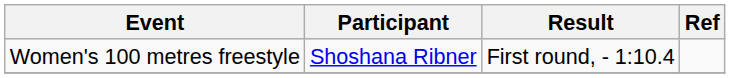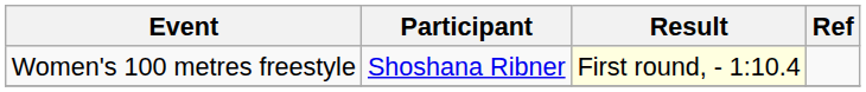Women's 100 metres freestyle | Result: no background -> lightyellow background
